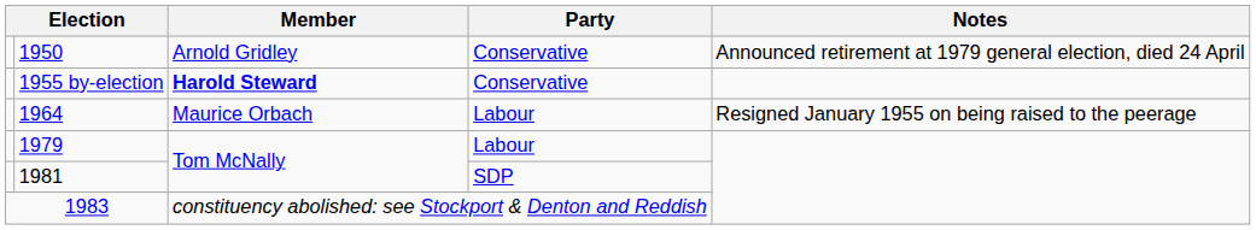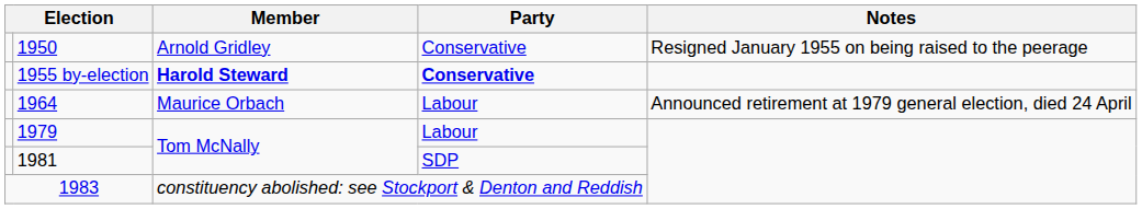1950 | Notes: Announced retirement at 1979 general election, died 24 April -> Resigned January 1955 on being raised to the peerage
1955 by-election | Party: normal -> bold
1964 | Notes: Resigned January 1955 on being raised to the peerage -> Announced retirement at 1979 general election, died 24 April
